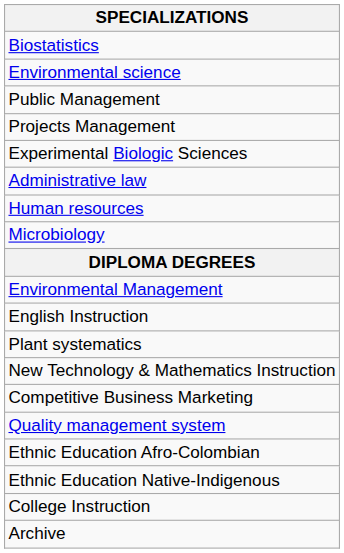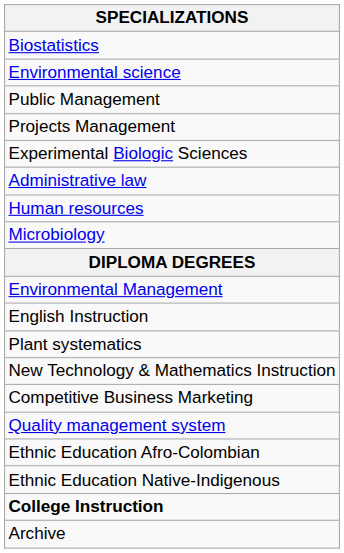row 19 | column 1: normal -> bold
